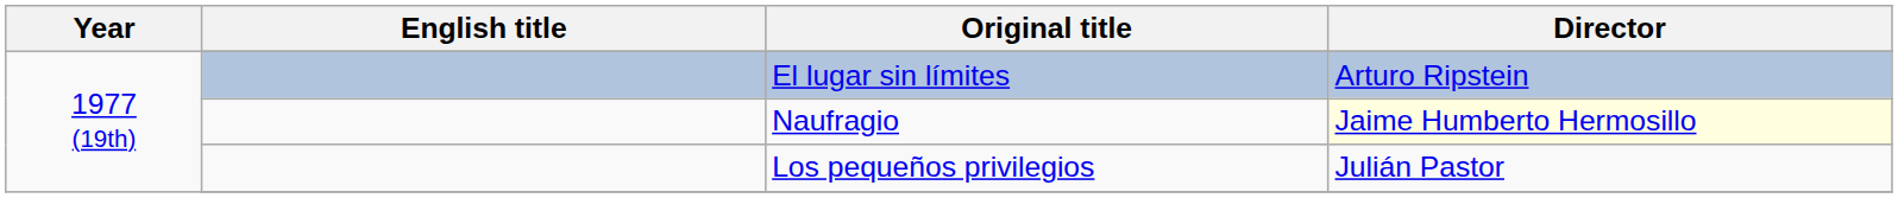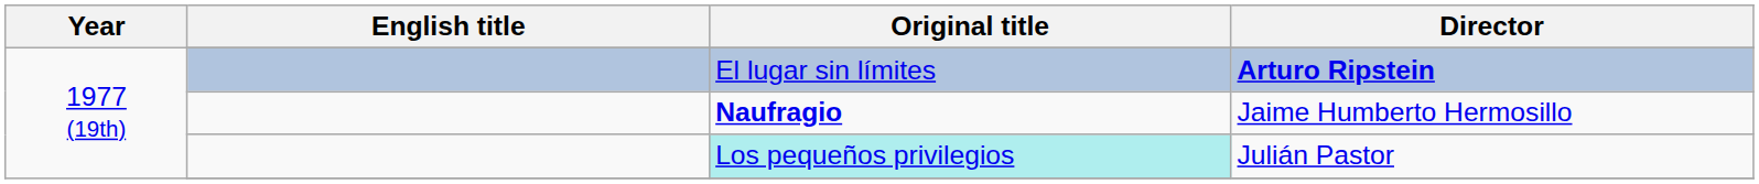El lugar sin límites | Director: normal -> bold
Naufragio | Original title: normal -> bold
Naufragio | Director: lightyellow background -> no background
Los pequeños privilegios | Original title: no background -> paleturquoise background
